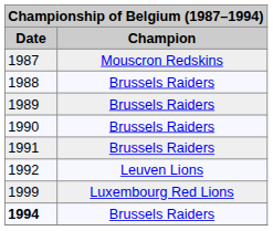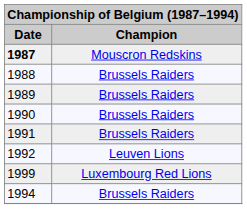1987 | Date: normal -> bold
1994 | Date: bold -> normal
